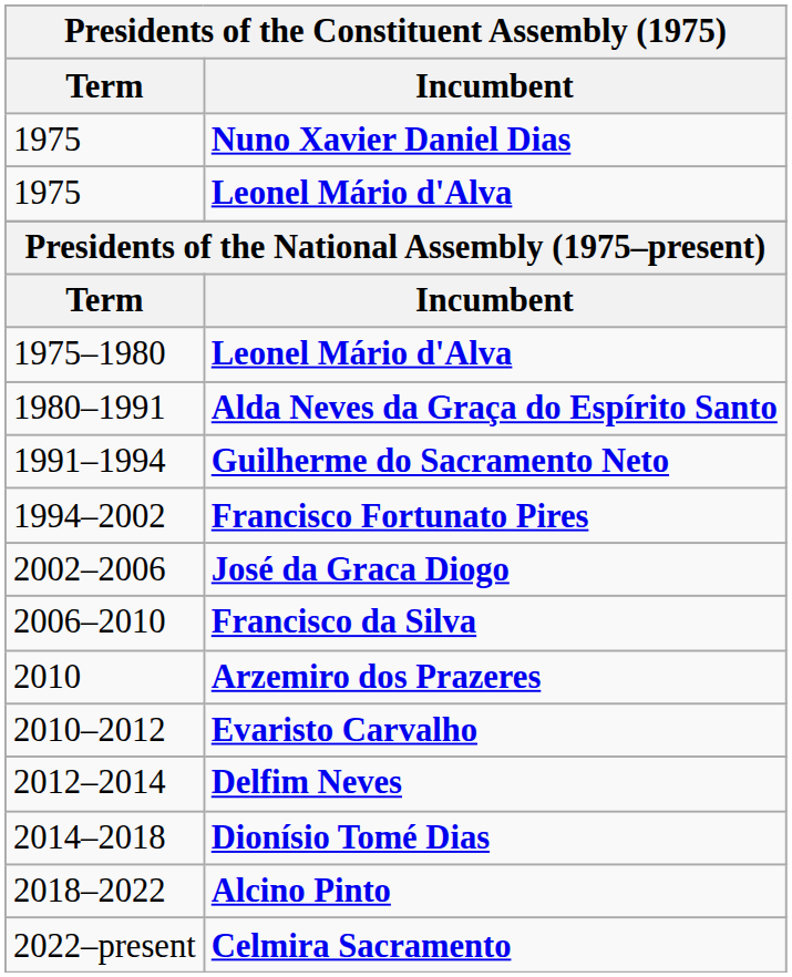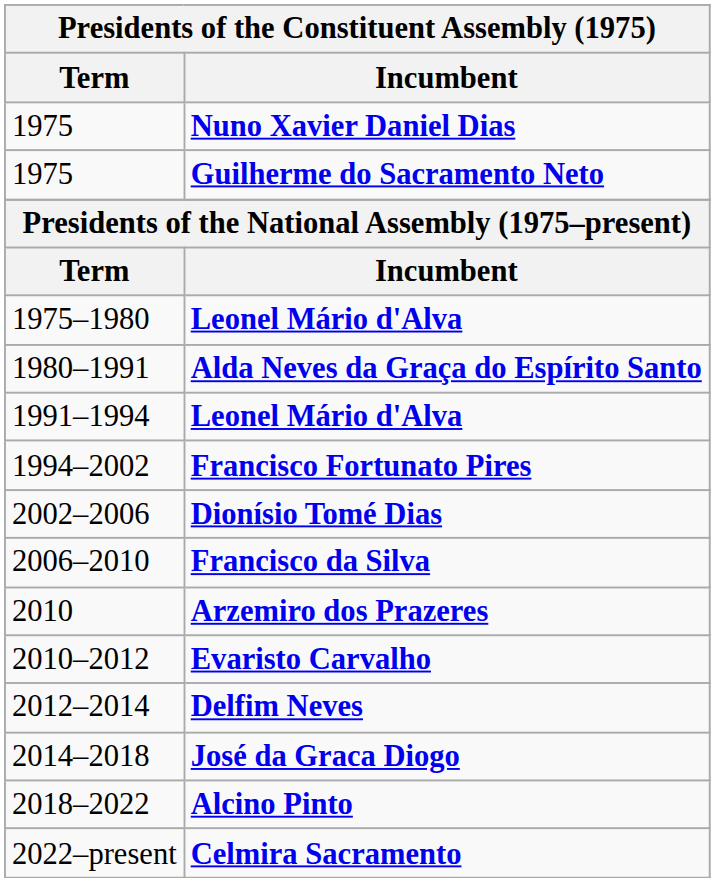row 4 | Incumbent: Leonel Mário d'Alva -> Guilherme do Sacramento Neto
row 9 | Incumbent: Guilherme do Sacramento Neto -> Leonel Mário d'Alva
row 11 | Incumbent: José da Graca Diogo -> Dionísio Tomé Dias
row 16 | Incumbent: Dionísio Tomé Dias -> José da Graca Diogo
